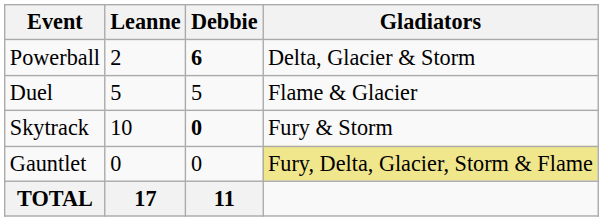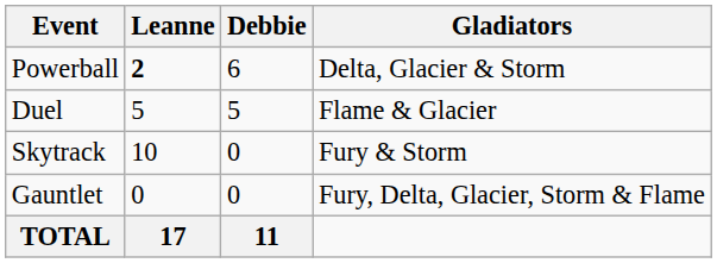Powerball | Leanne: normal -> bold
Powerball | Debbie: bold -> normal
Skytrack | Debbie: bold -> normal
Gauntlet | Gladiators: khaki background -> no background
